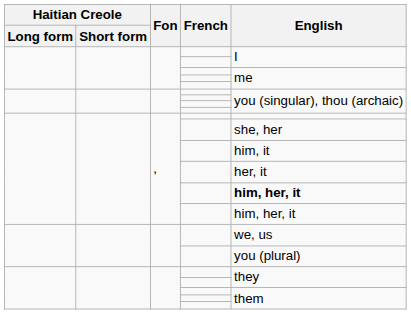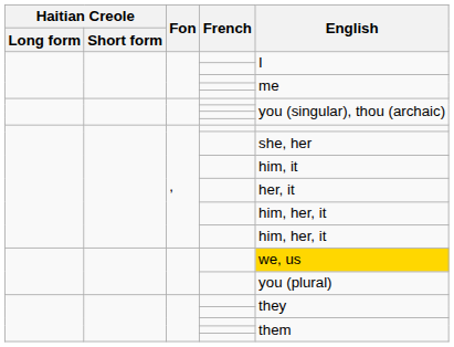row 16 | English: bold -> normal
row 18 | English: no background -> gold background
